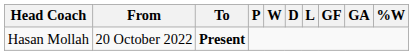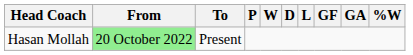Hasan Mollah | From: no background -> lightgreen background
Hasan Mollah | To: bold -> normal
